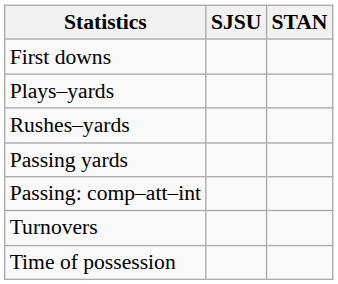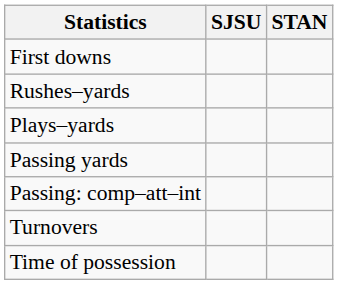rows swapped: Plays–yards <-> Rushes–yards
